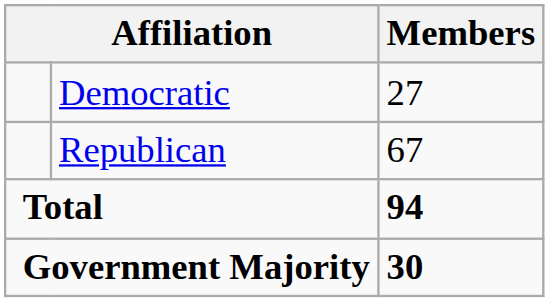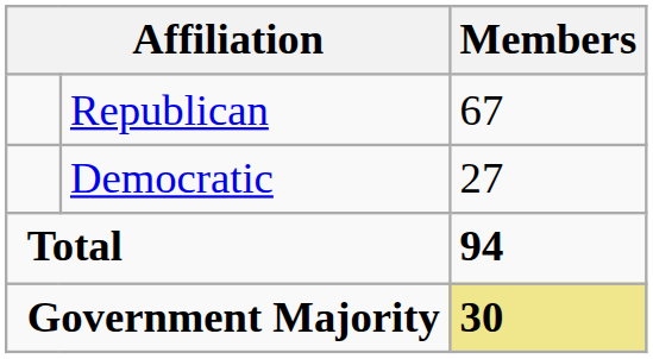rows swapped: Democratic <-> Republican
Government Majority | Members: no background -> khaki background
